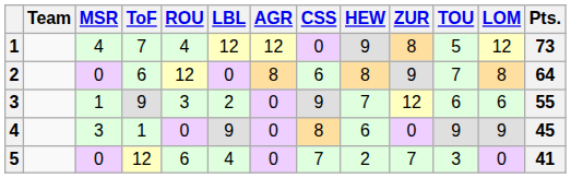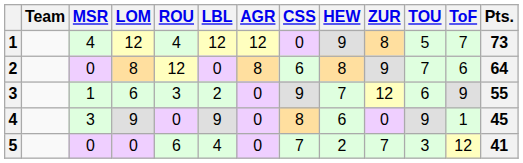columns swapped: ToF <-> LOM
